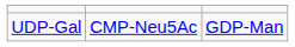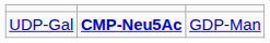UDP-Gal | column 2: normal -> bold
